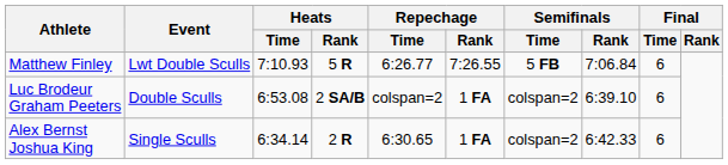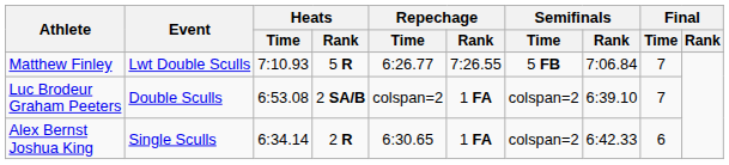Matthew Finley | Final / Time: 6 -> 7
Luc Brodeur Graham Peeters | Final / Time: 6 -> 7
